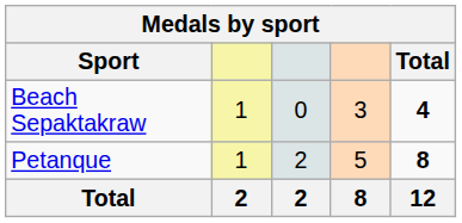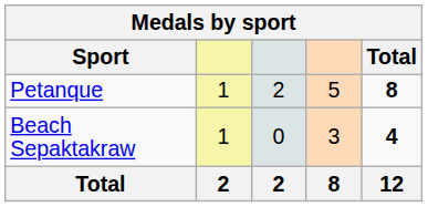rows swapped: Beach Sepaktakraw <-> Petanque
